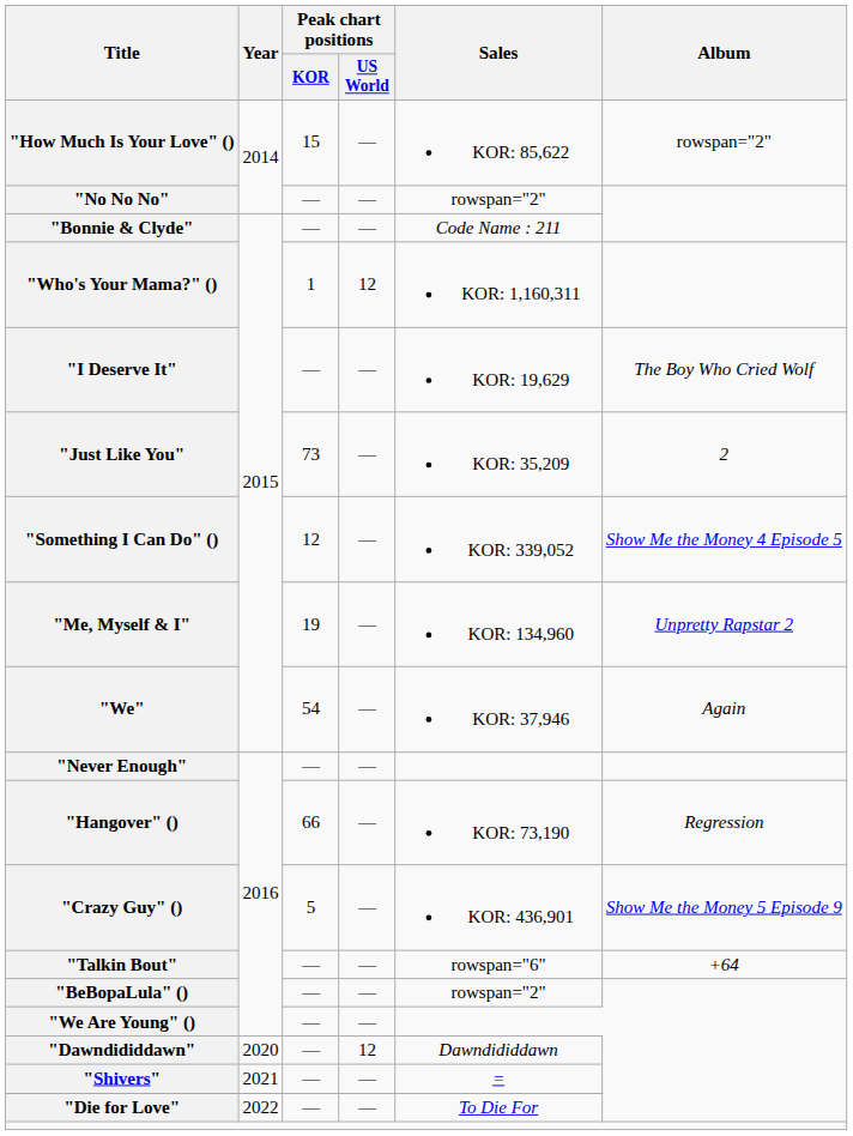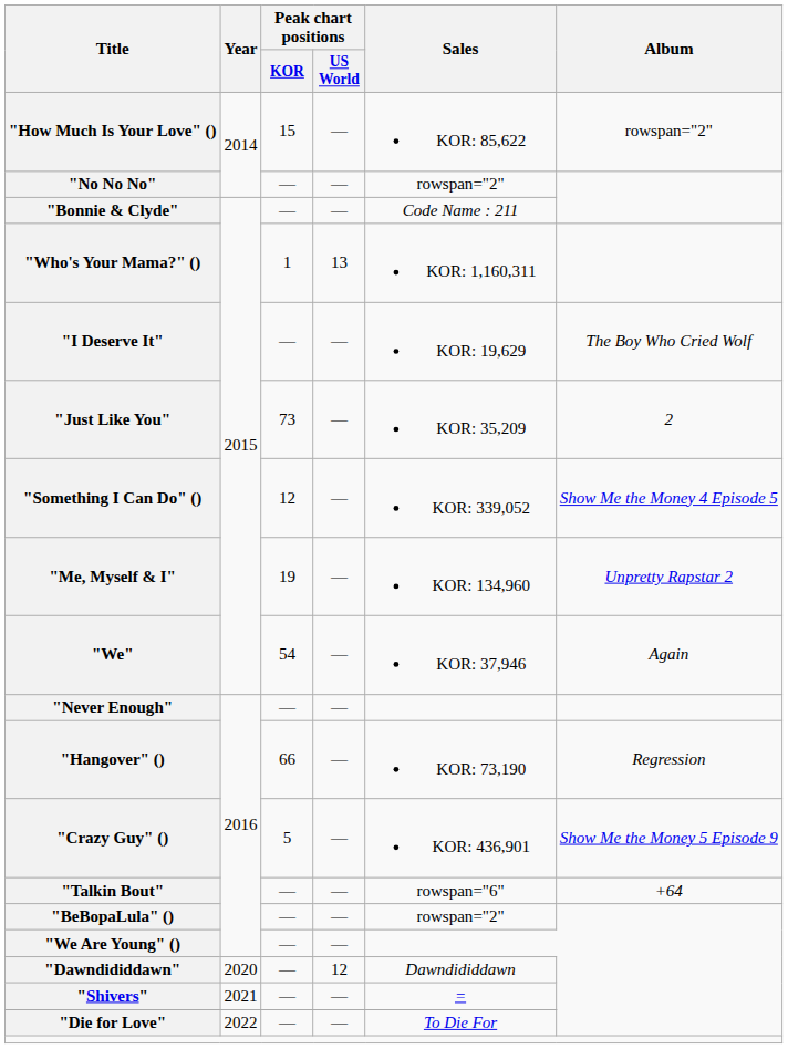"Who's Your Mama?" () | Peak chart positions / US World: 12 -> 13
